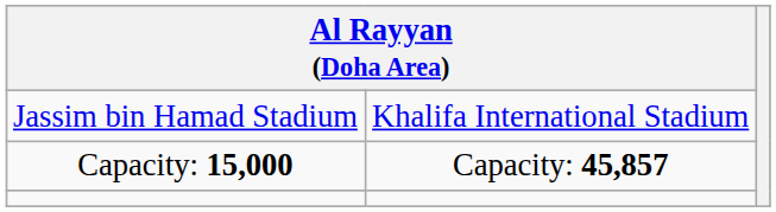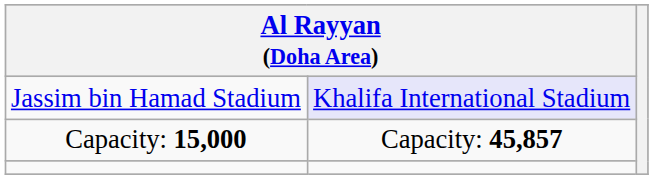Jassim bin Hamad Stadium | column 2: no background -> lavender background
